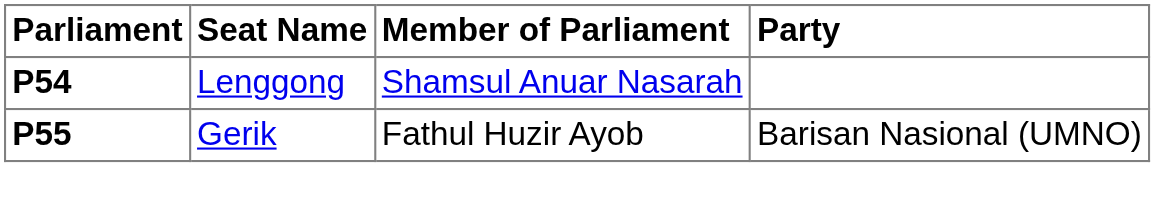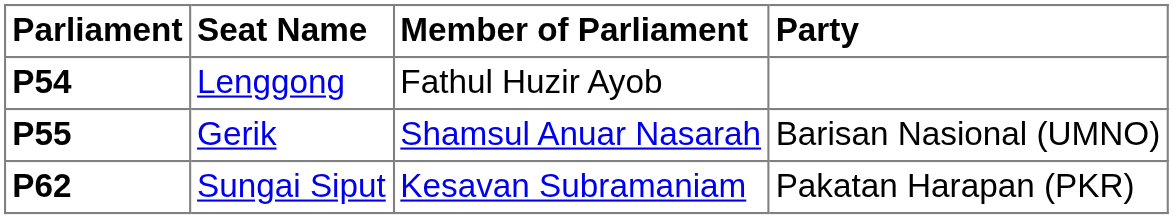P54 | Member of Parliament: Shamsul Anuar Nasarah -> Fathul Huzir Ayob
P55 | Member of Parliament: Fathul Huzir Ayob -> Shamsul Anuar Nasarah
+ row: P62 | Sungai Siput | Kesavan Subramaniam | Pakatan Harapan (PKR)
